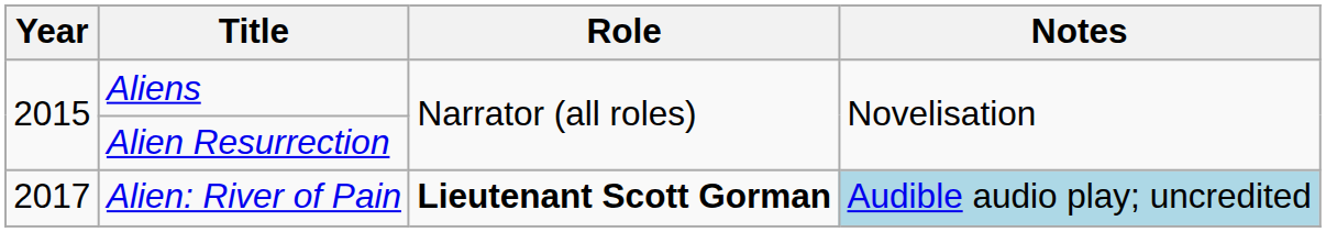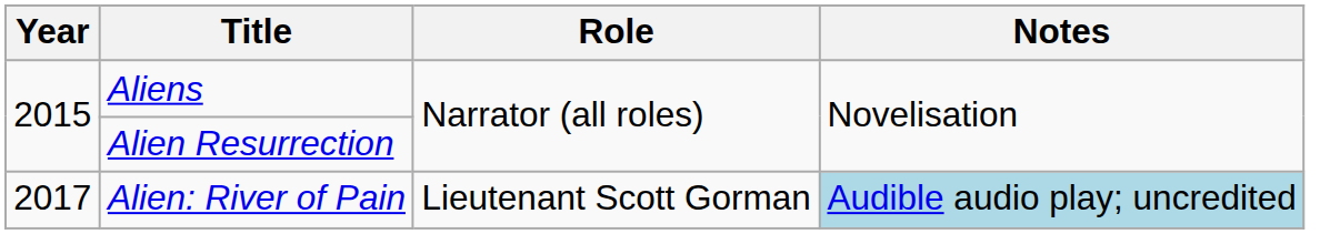Alien: River of Pain | Role: bold -> normal
